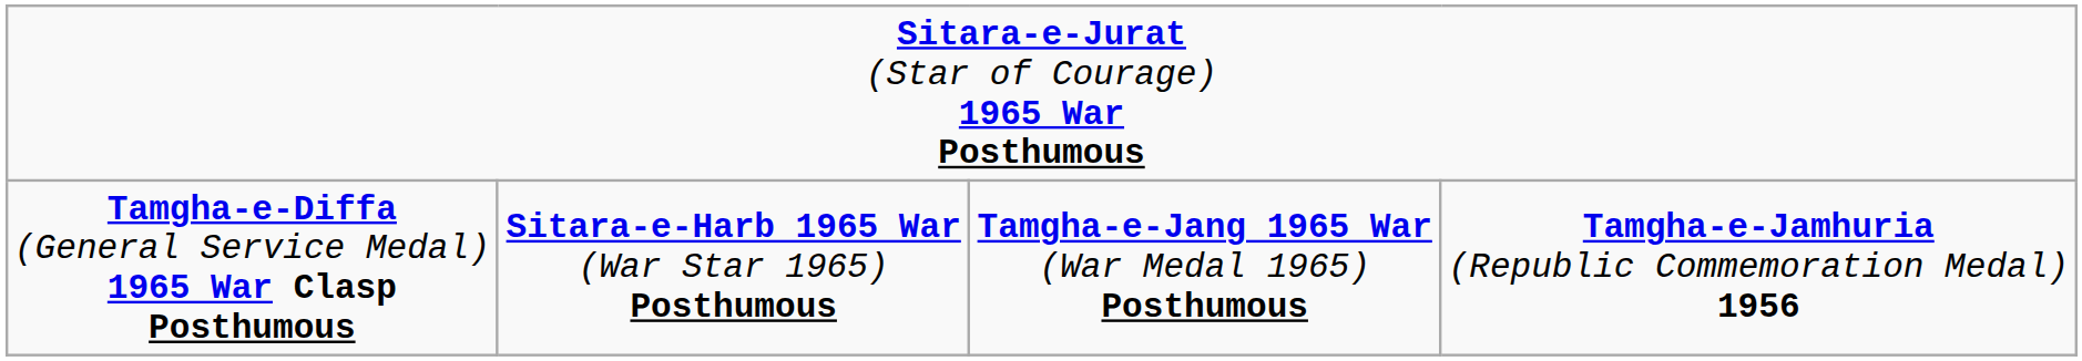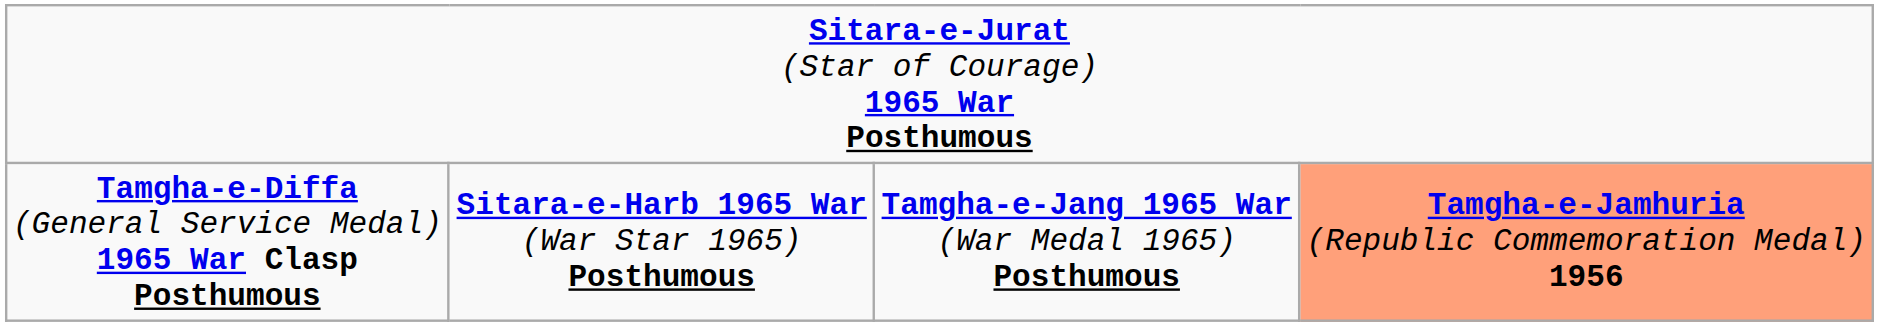row 2 | column 4: no background -> lightsalmon background
